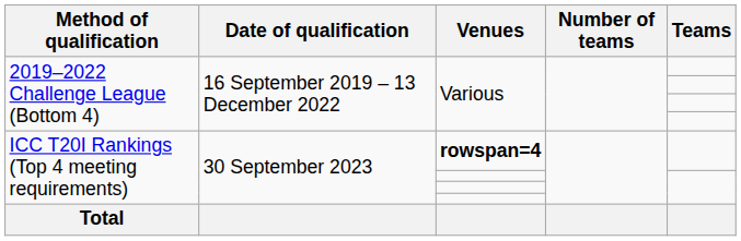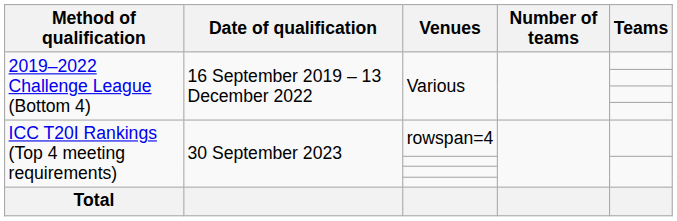rowspan=4 | Venues: bold -> normal
